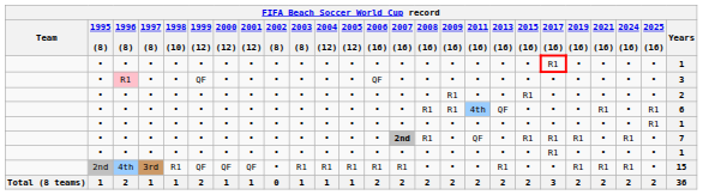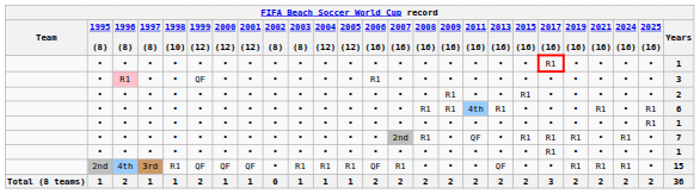row 4 | 2006 (16): QF -> R1
row 6 | 2013 (16): QF -> R1
row 8 | 2007 (16): bold -> normal
row 10 | 2006 (16): R1 -> QF
row 10 | 2013 (16): R1 -> QF
